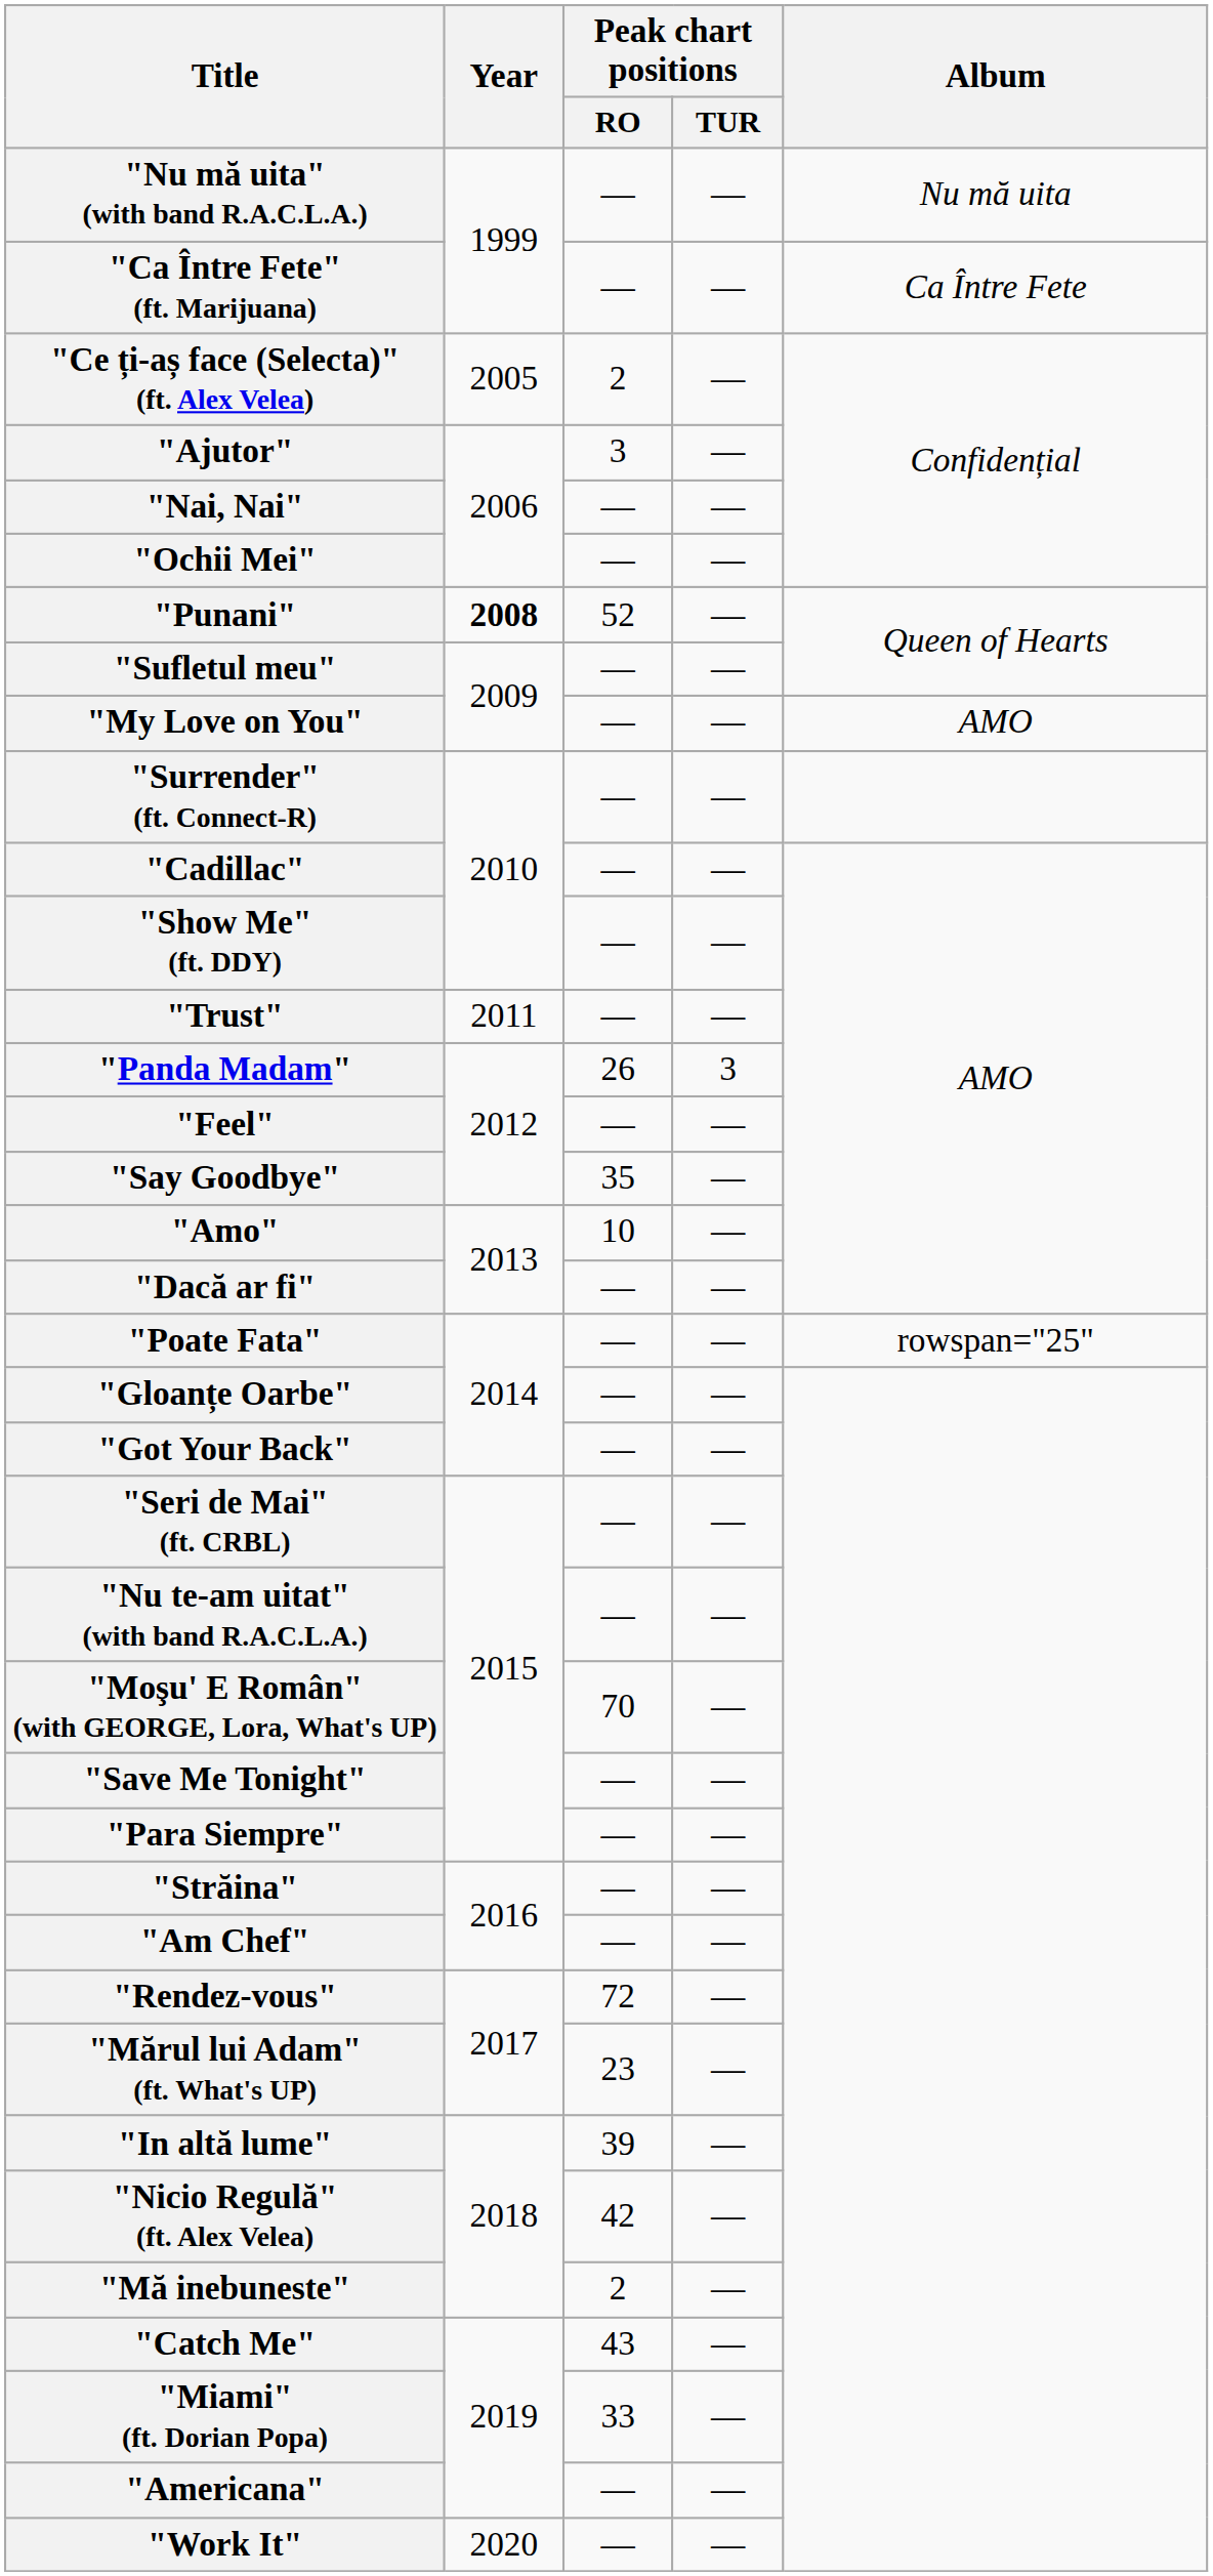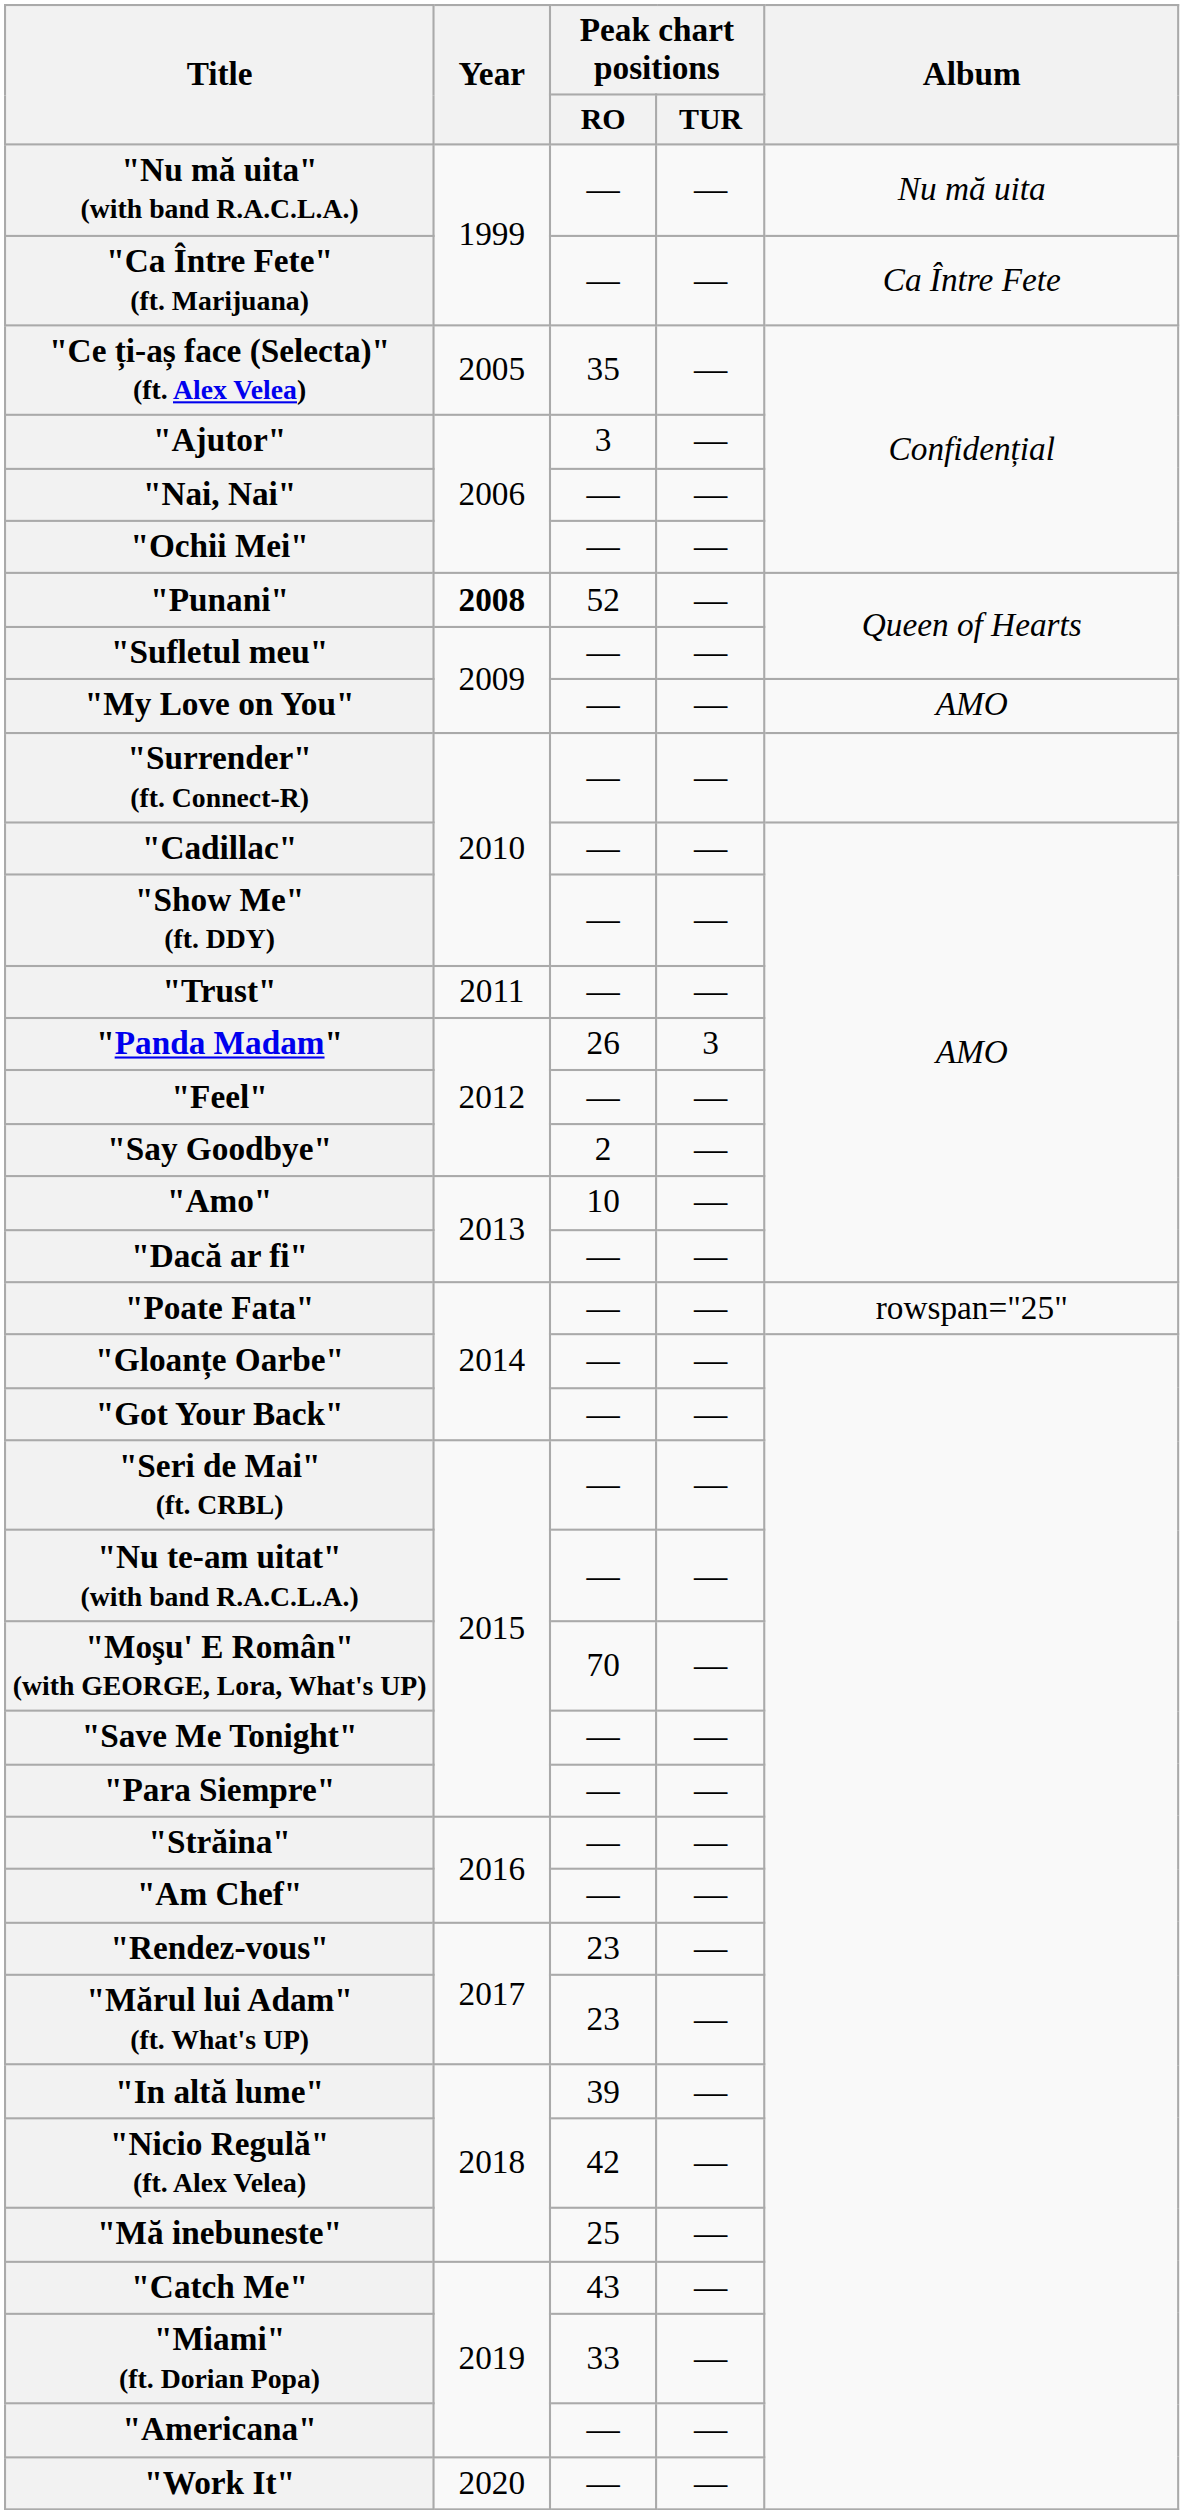"Ce ți-aș face (Selecta)" (ft. Alex Velea) | Peak chart positions / RO: 2 -> 35
"Say Goodbye" | Peak chart positions / RO: 35 -> 2
"Rendez-vous" | Peak chart positions / RO: 72 -> 23
"Mă inebuneste" | Peak chart positions / RO: 2 -> 25
